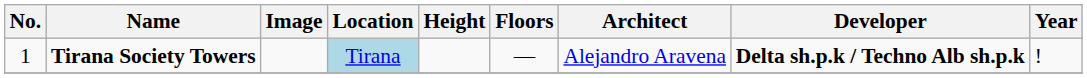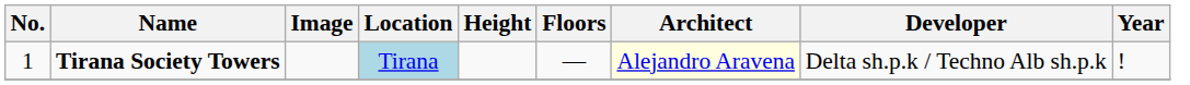Tirana Society Towers | Architect: no background -> lightyellow background
Tirana Society Towers | Developer: bold -> normal
